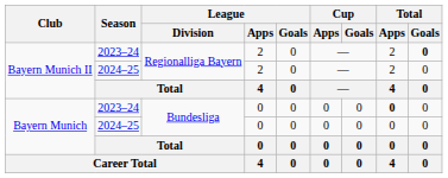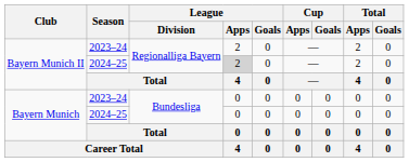Bayern Munich II / 2023–24 | Total / Goals: bold -> normal
Bayern Munich II / 2024–25 | League / Apps: no background -> lightgrey background
Bayern Munich / 2023–24 | Total / Apps: bold -> normal
